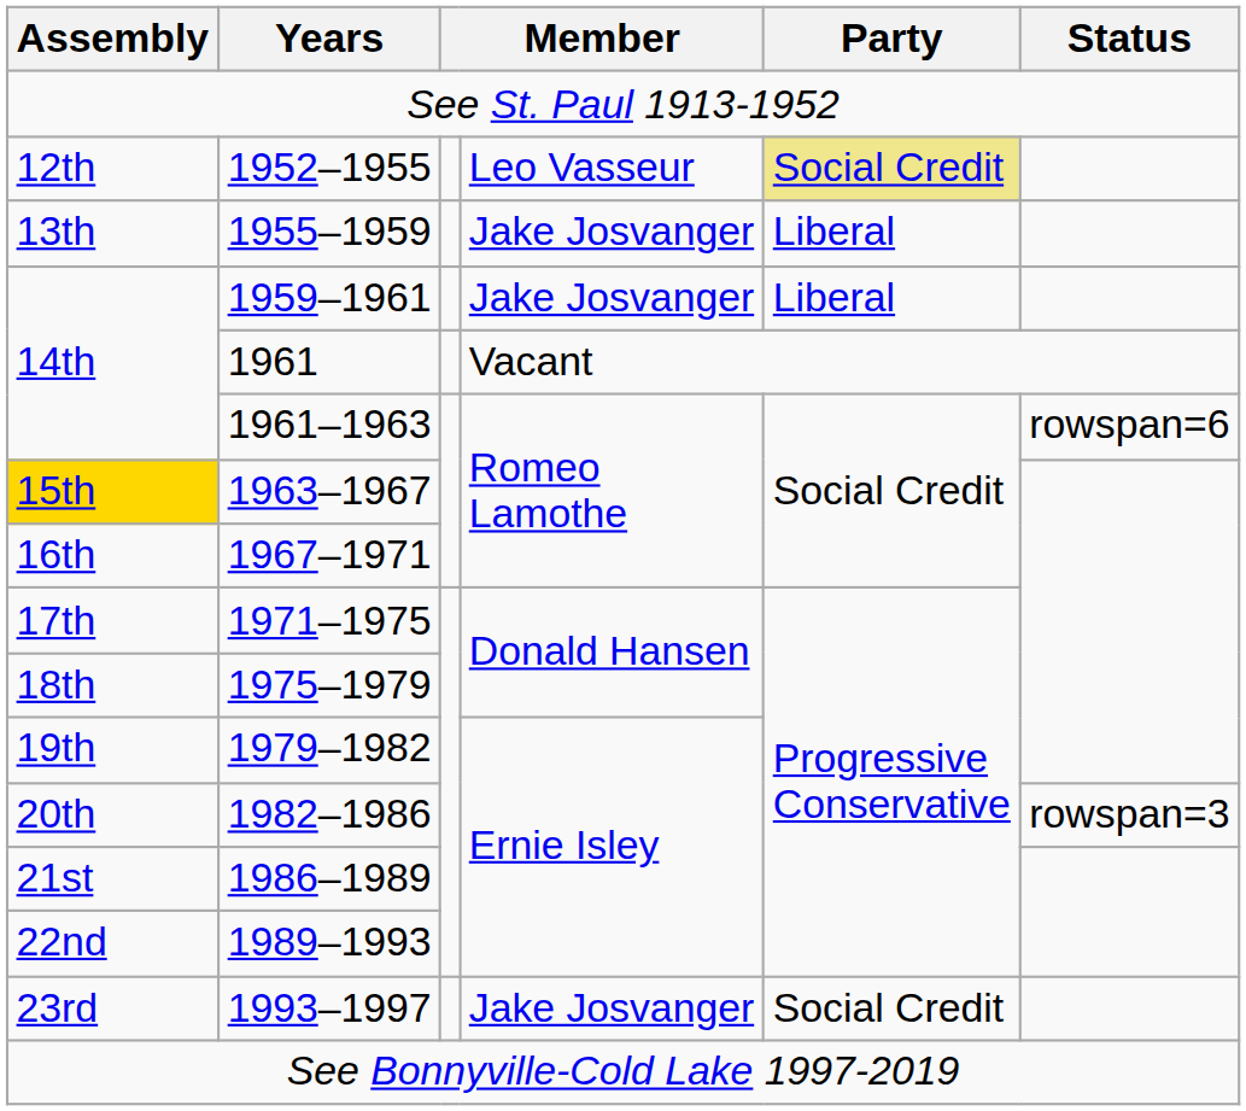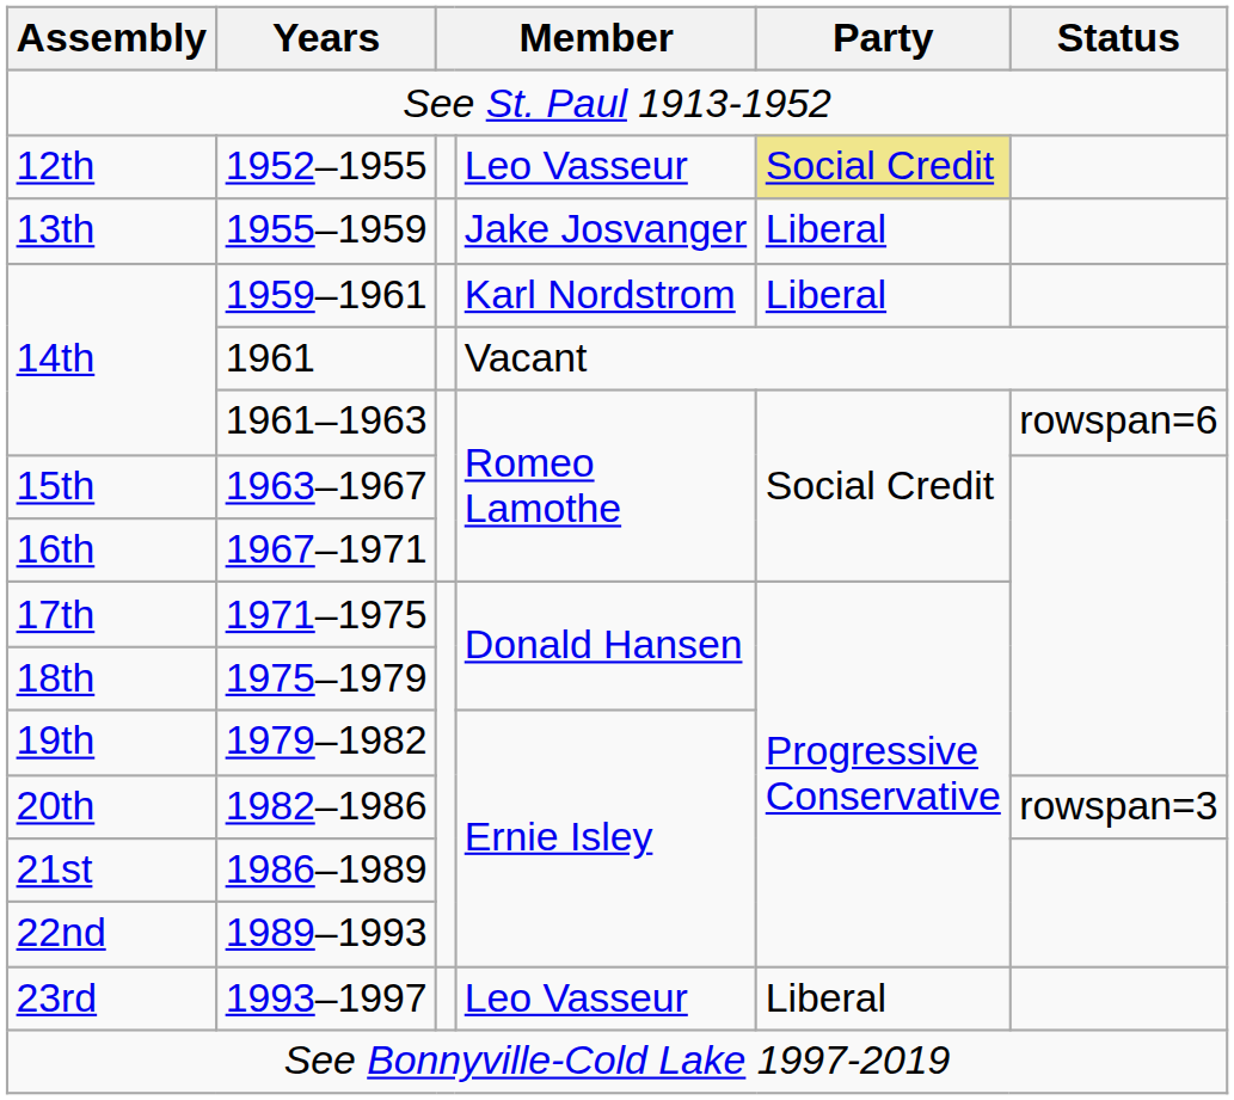1959–1961 | column 4: Jake Josvanger -> Karl Nordstrom
1963–1967 | Assembly: gold background -> no background
1993–1997 | column 4: Jake Josvanger -> Leo Vasseur
1993–1997 | Party: Social Credit -> Liberal
